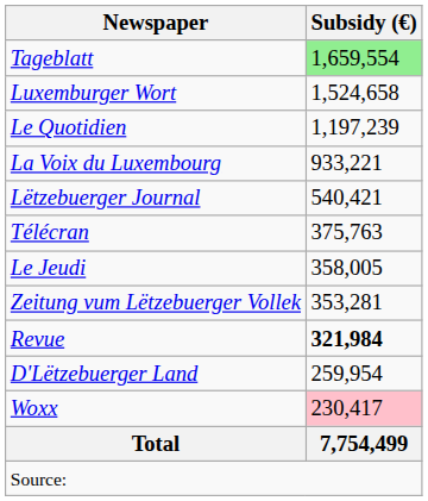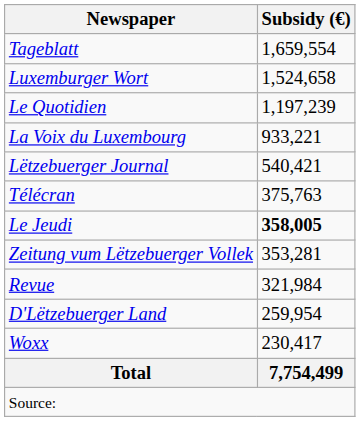Tageblatt | Subsidy (€): lightgreen background -> no background
Le Jeudi | Subsidy (€): normal -> bold
Revue | Subsidy (€): bold -> normal
Woxx | Subsidy (€): pink background -> no background
